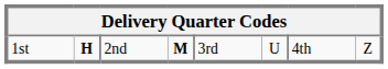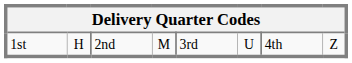1st | column 2: bold -> normal
1st | column 4: bold -> normal
